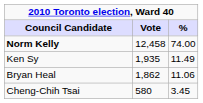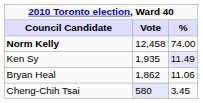Ken Sy | %: no background -> lavender background
Cheng-Chih Tsai | Vote: no background -> lavender background
